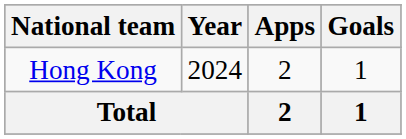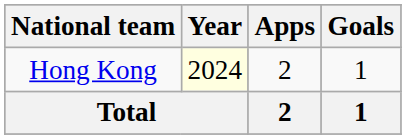Hong Kong | Year: no background -> lightyellow background
